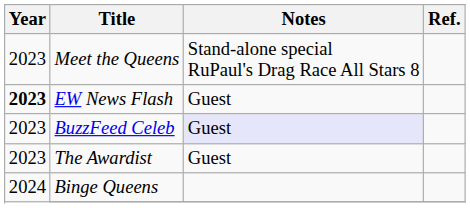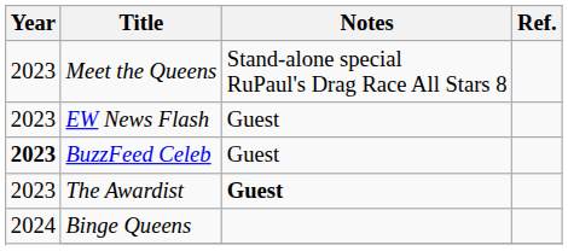EW News Flash | Year: bold -> normal
BuzzFeed Celeb | Year: normal -> bold
BuzzFeed Celeb | Notes: lavender background -> no background
The Awardist | Notes: normal -> bold
